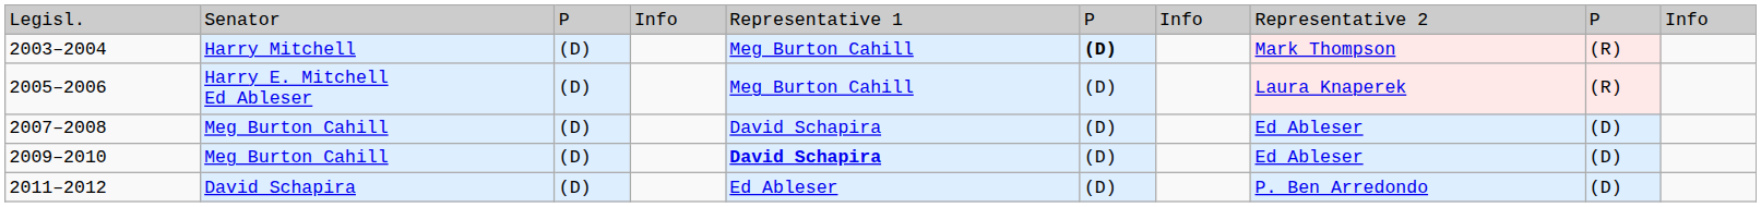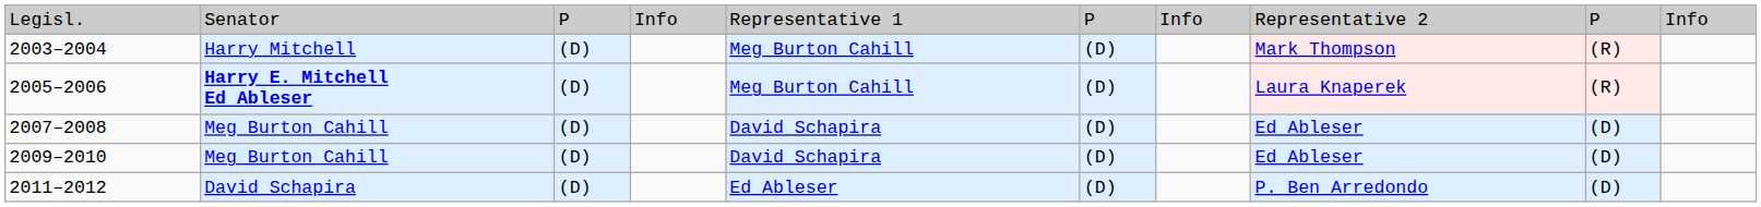2003–2004 | column 6: bold -> normal
2005–2006 | column 2: normal -> bold
2009–2010 | column 5: bold -> normal
